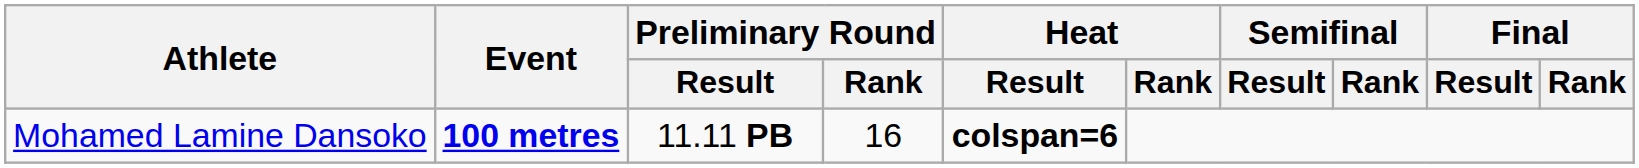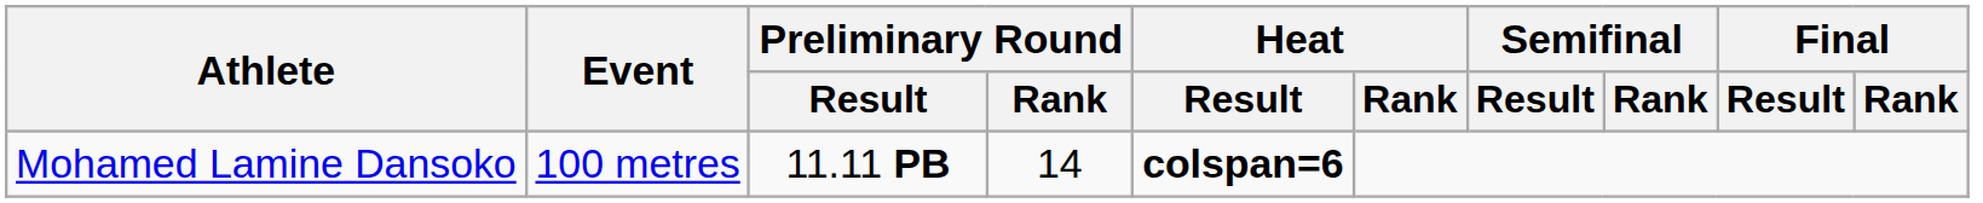Mohamed Lamine Dansoko | Event: bold -> normal
Mohamed Lamine Dansoko | Preliminary Round / Rank: 16 -> 14
